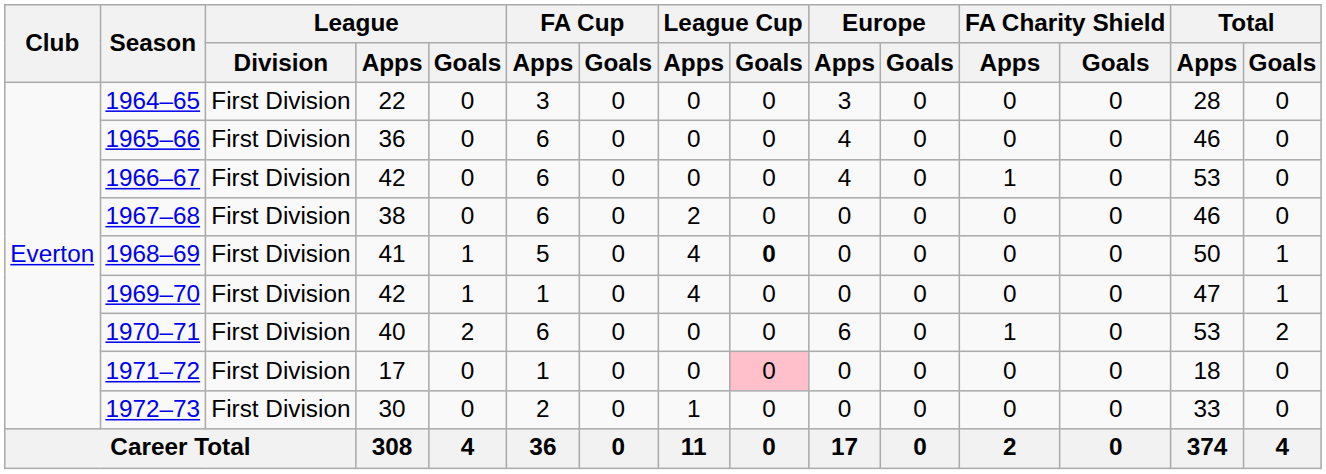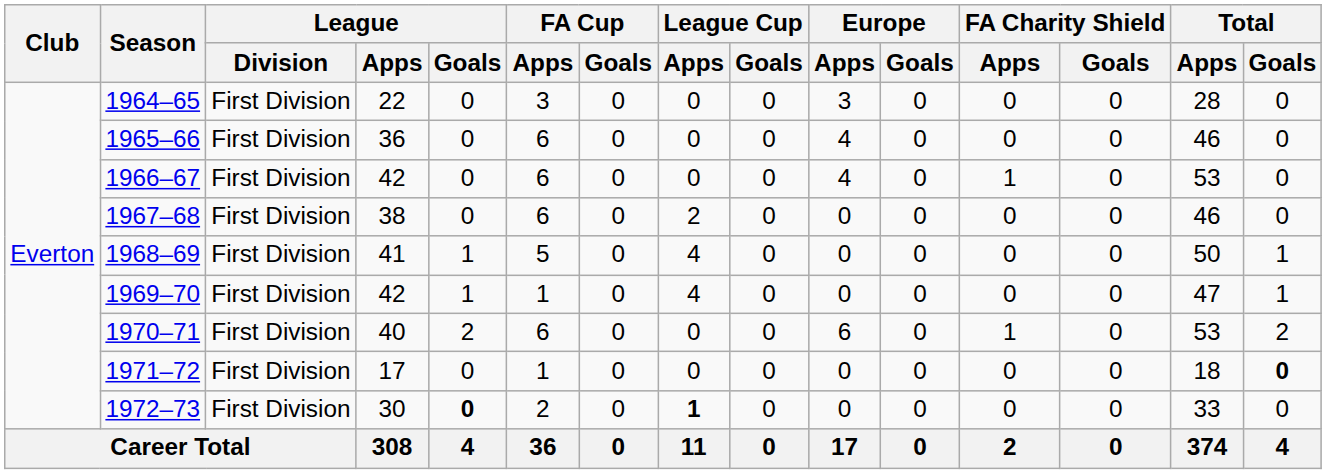1968–69 | League Cup / Goals: bold -> normal
1971–72 | League Cup / Goals: pink background -> no background
1971–72 | Total / Goals: normal -> bold
1972–73 | League / Goals: normal -> bold
1972–73 | League Cup / Apps: normal -> bold
